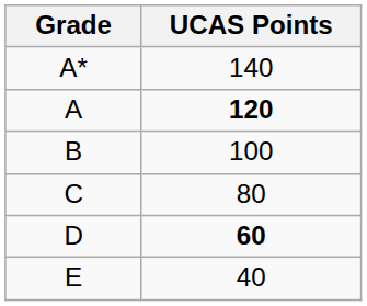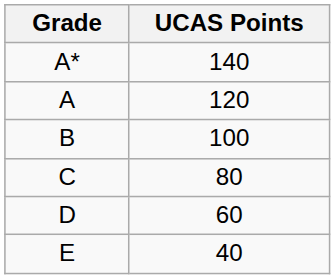A | UCAS Points: bold -> normal
D | UCAS Points: bold -> normal
